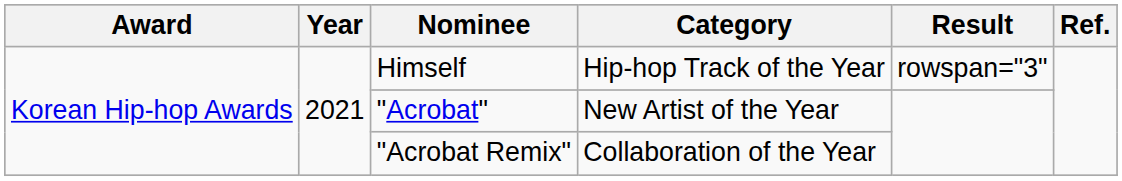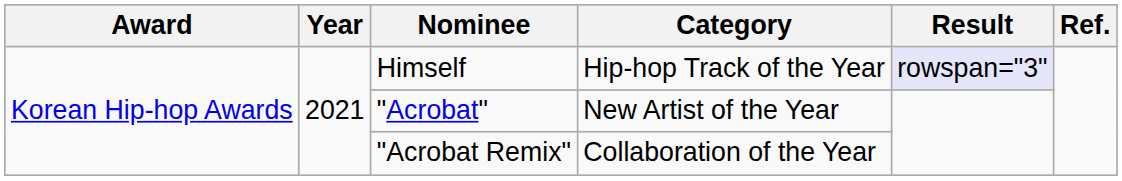Himself | Result: no background -> lavender background
